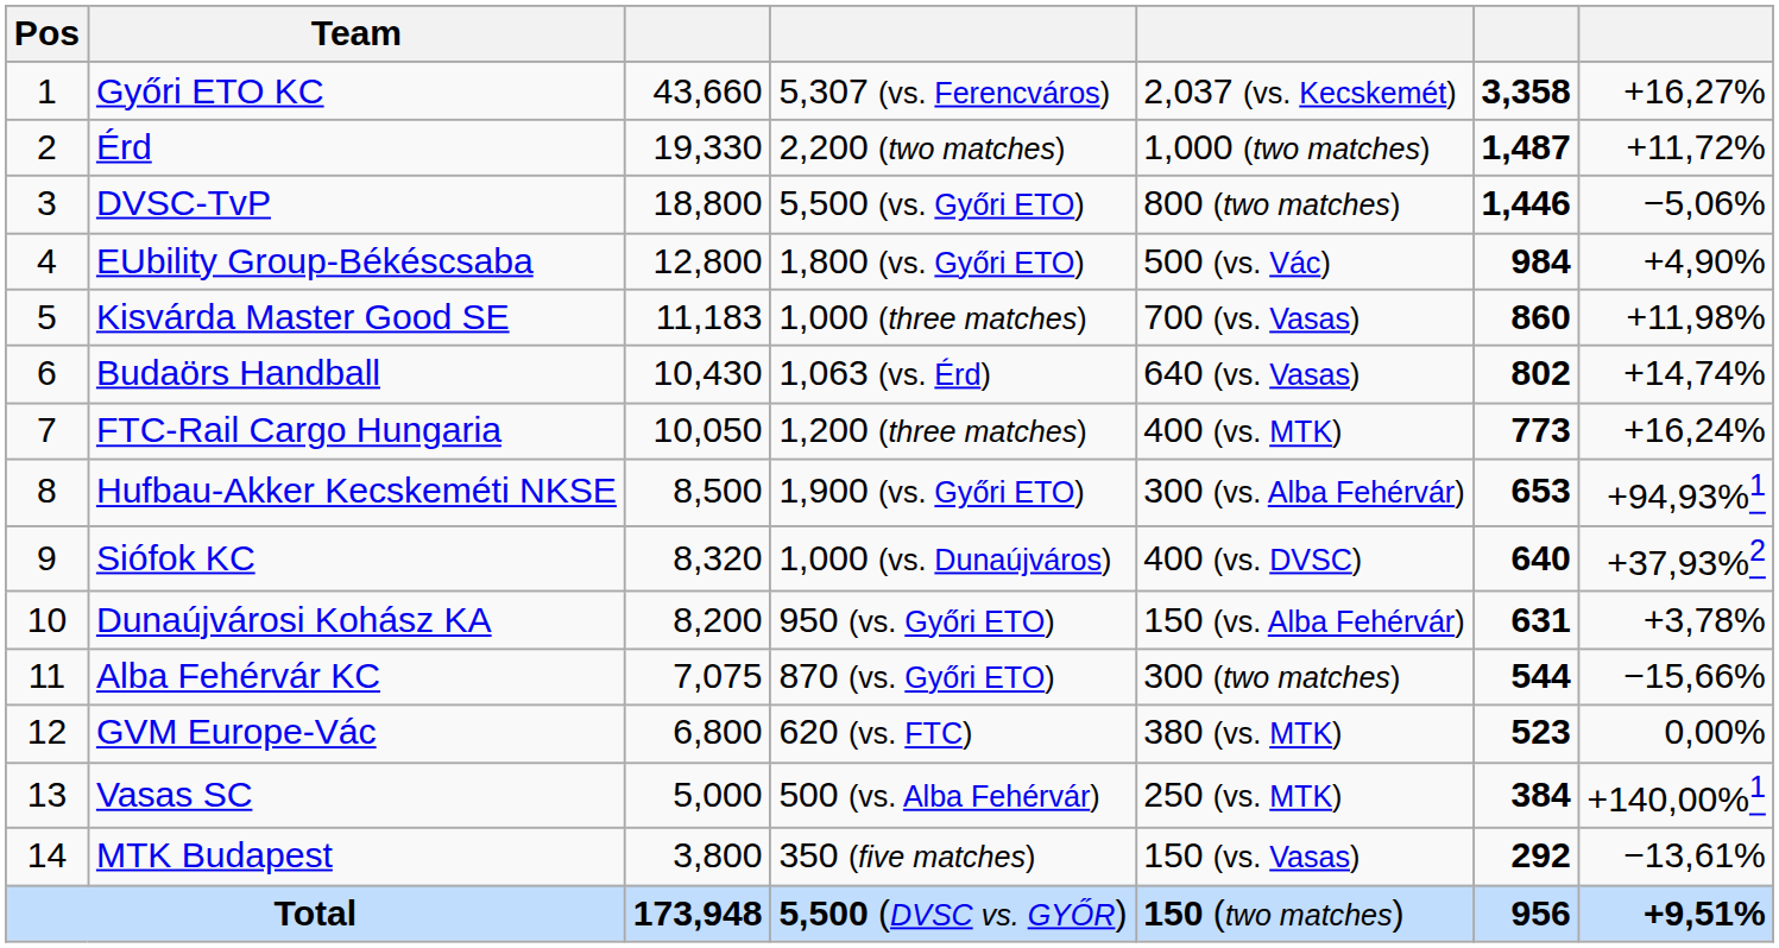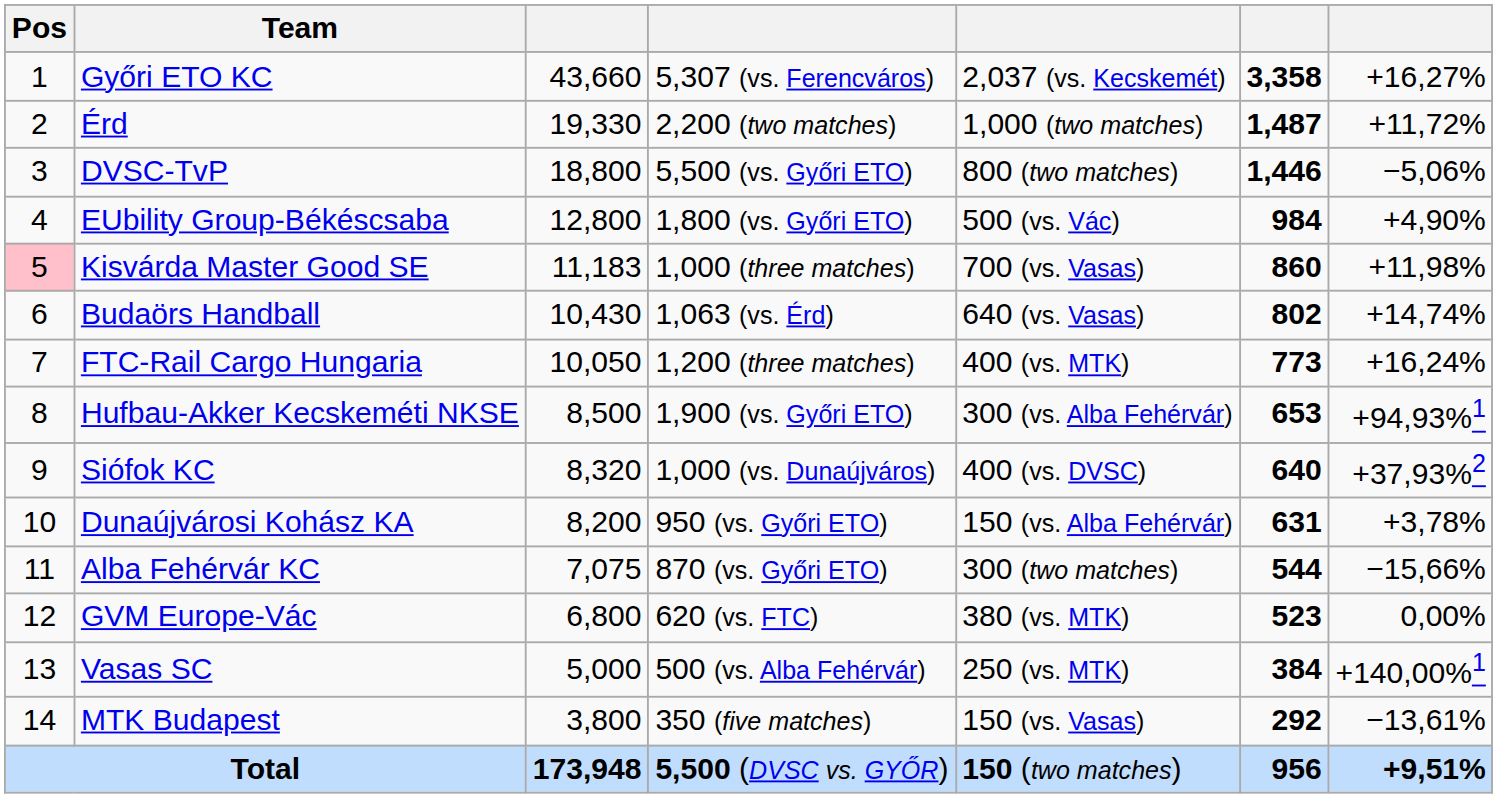Kisvárda Master Good SE | Pos: no background -> pink background
